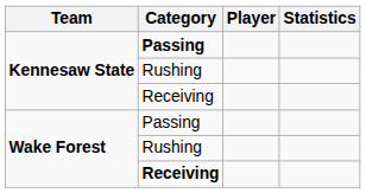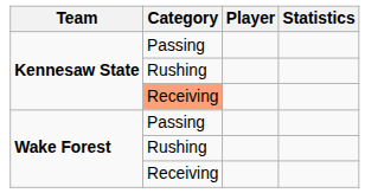Kennesaw State / Passing | Category: bold -> normal
Kennesaw State / Receiving | Category: no background -> lightsalmon background
Wake Forest / Receiving | Category: bold -> normal
